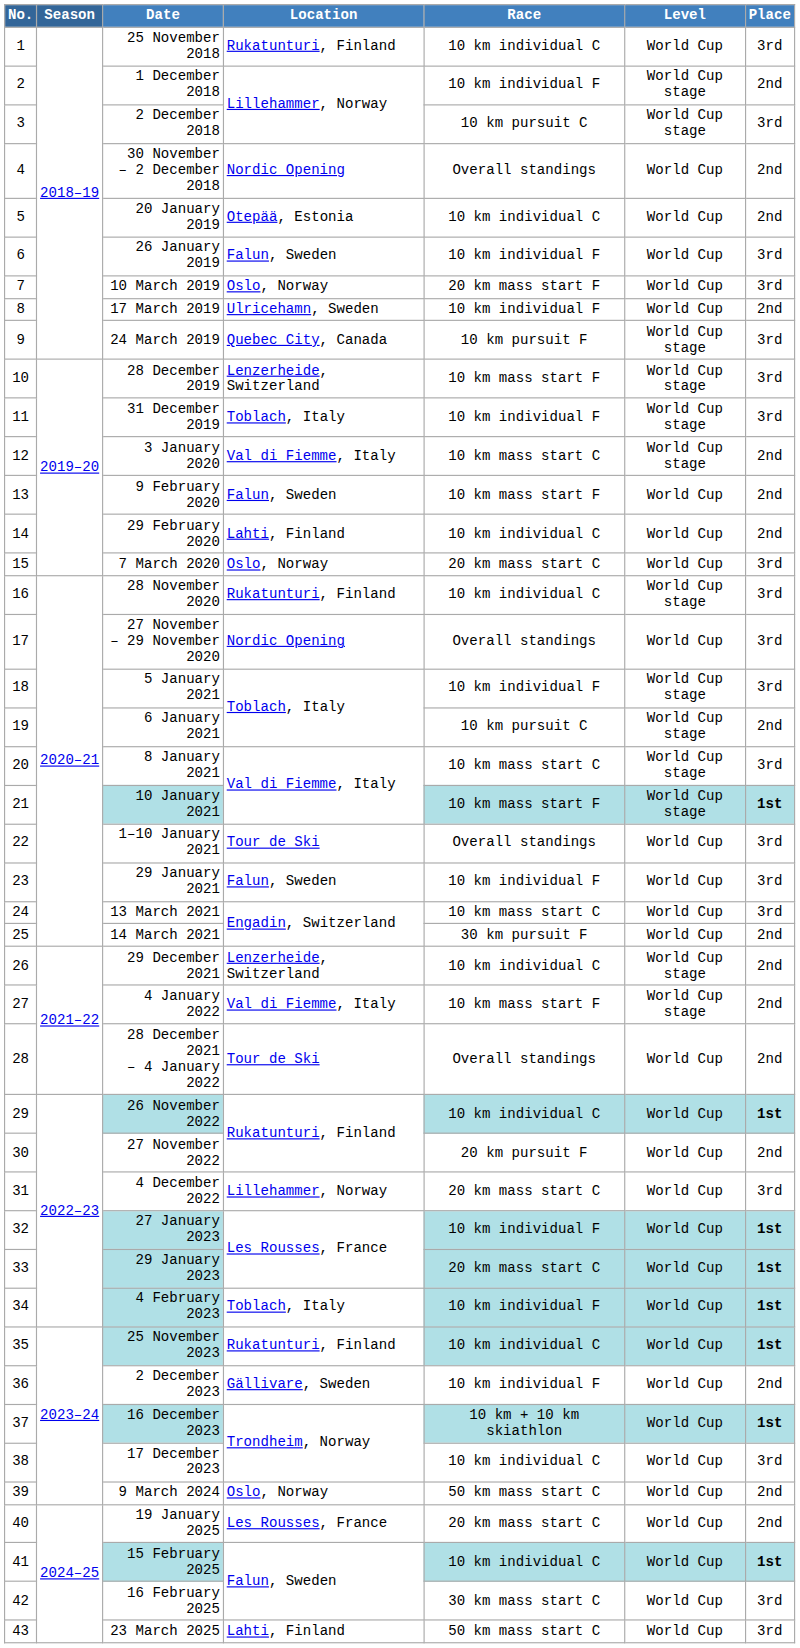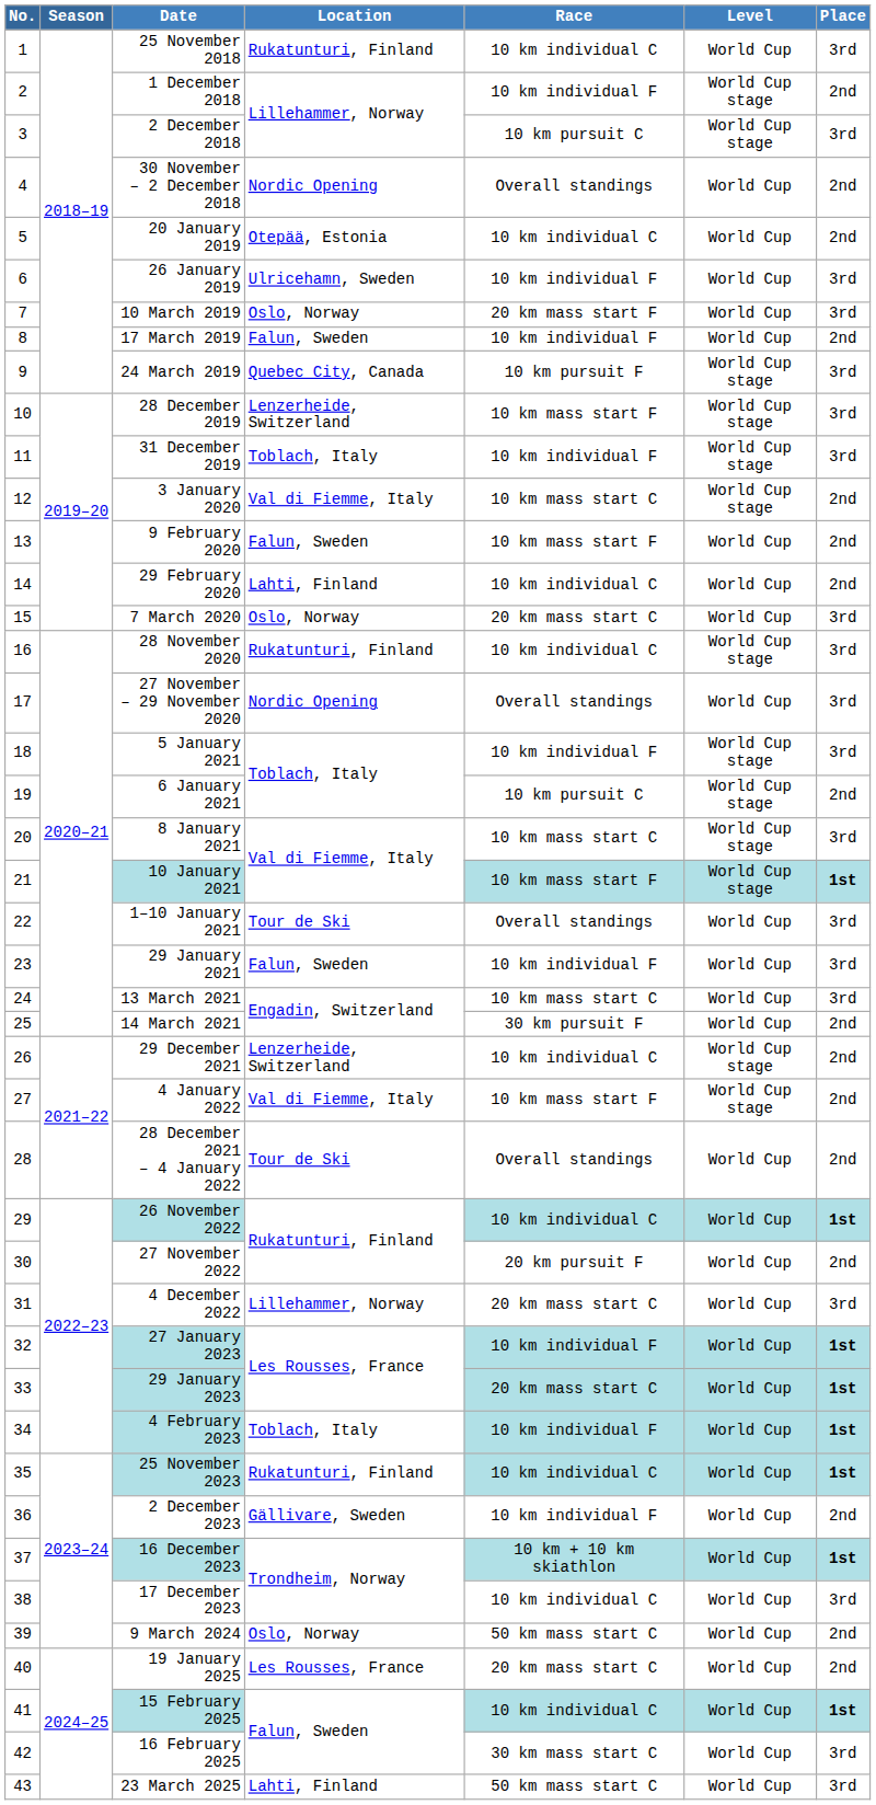26 January 2019 | Location: Falun, Sweden -> Ulricehamn, Sweden
17 March 2019 | Location: Ulricehamn, Sweden -> Falun, Sweden
